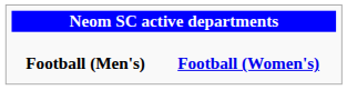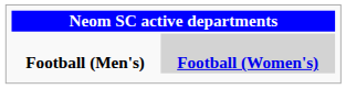Football (Men's) | column 2: no background -> lightgrey background
